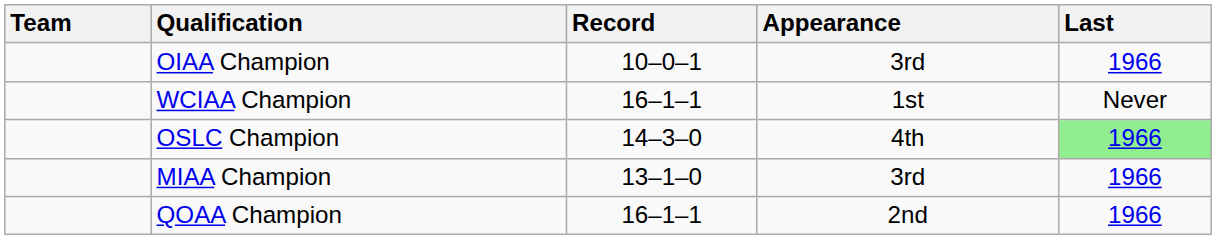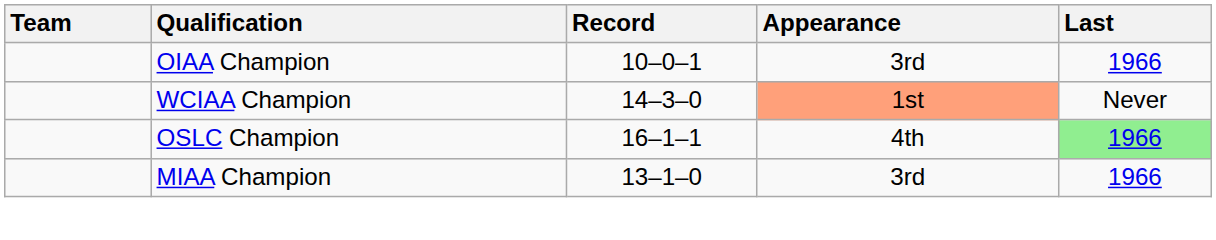WCIAA Champion | Record: 16–1–1 -> 14–3–0
WCIAA Champion | Appearance: no background -> lightsalmon background
OSLC Champion | Record: 14–3–0 -> 16–1–1
- row: QOAA Champion | 16–1–1 | 2nd | 1966
